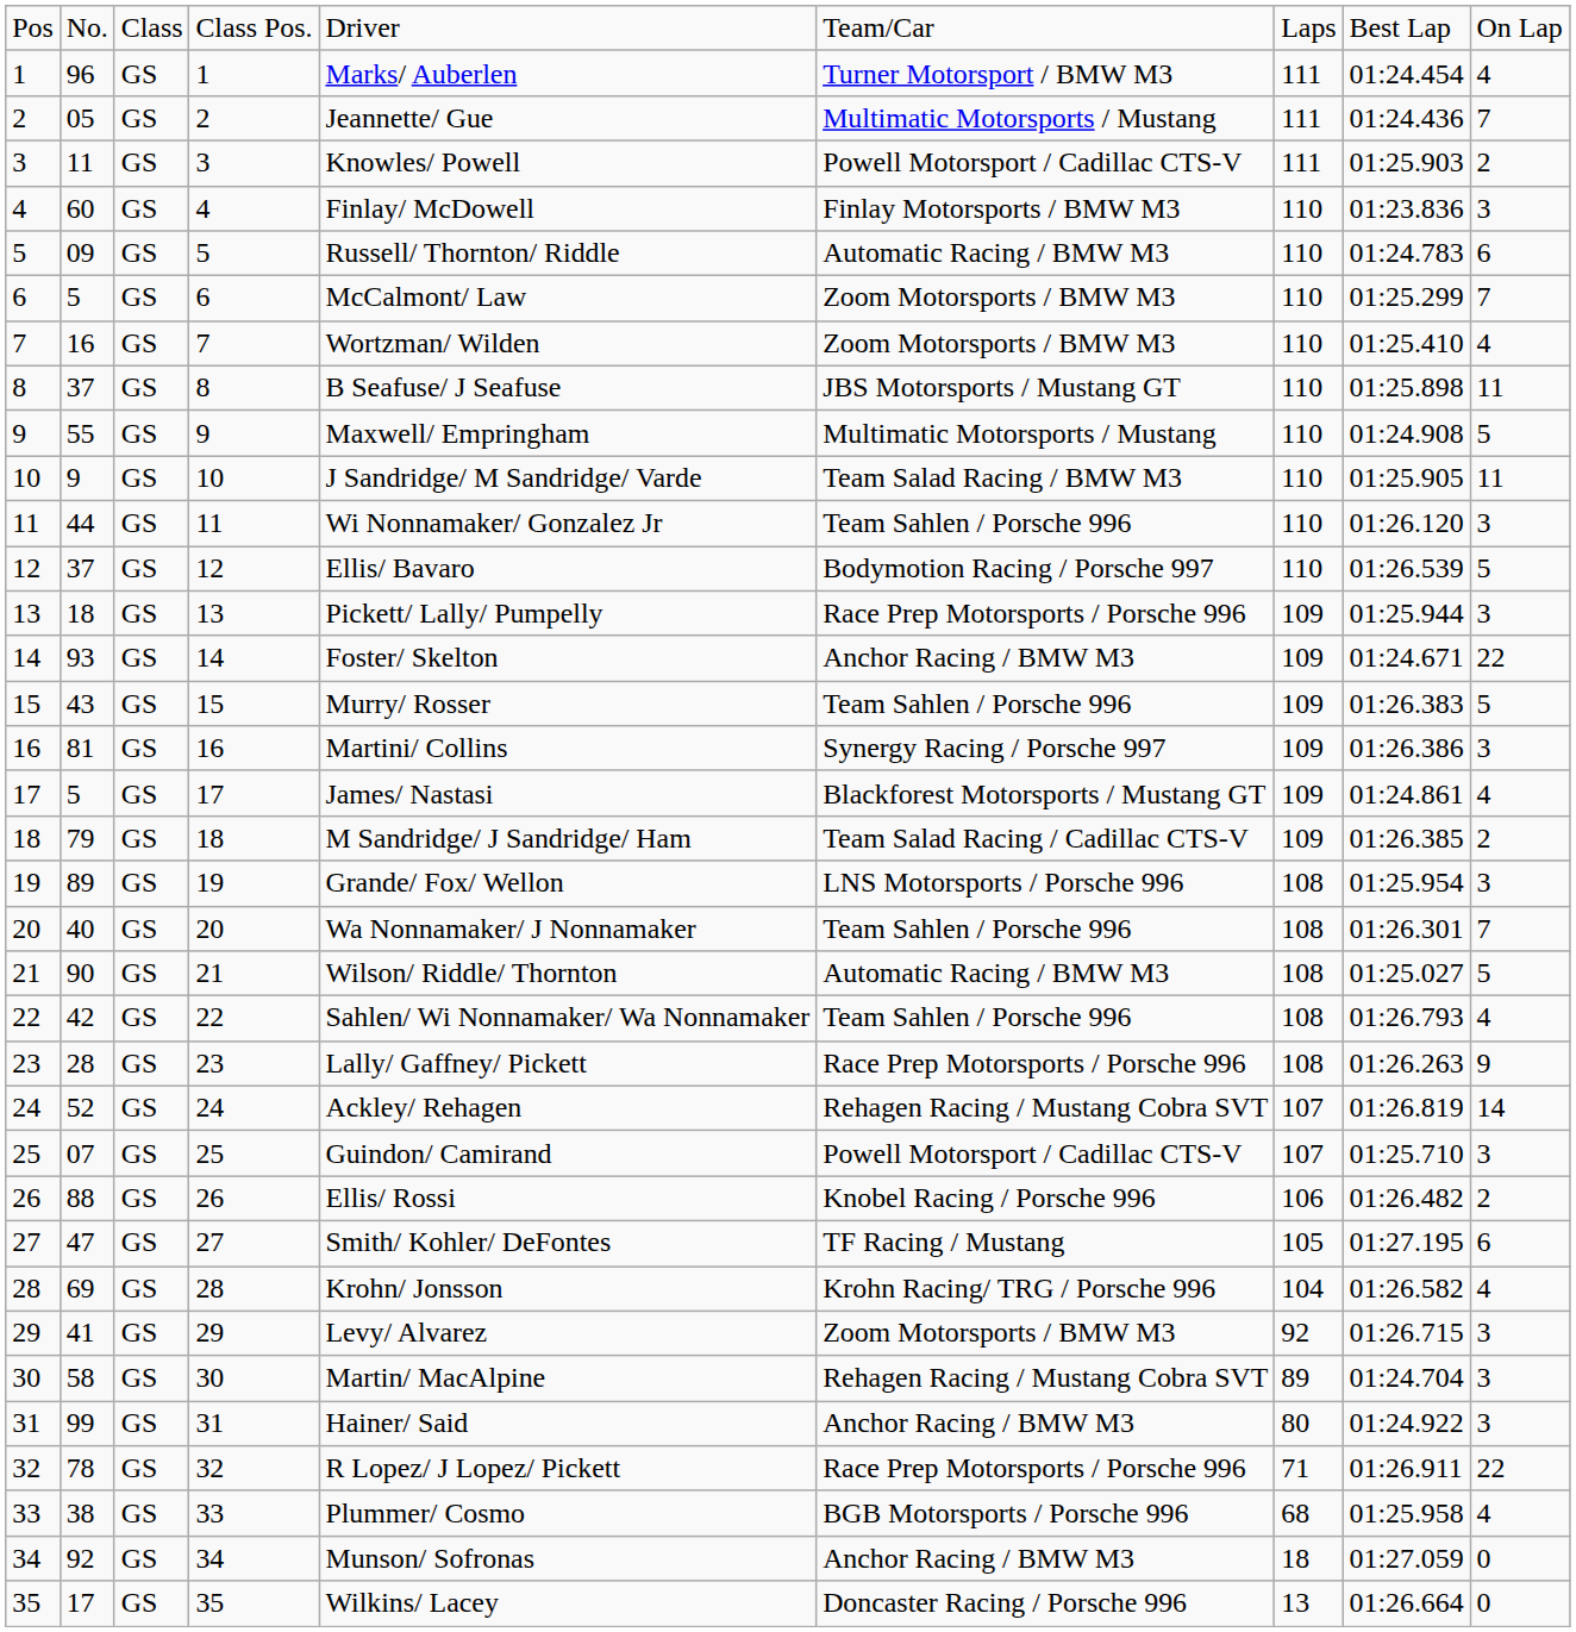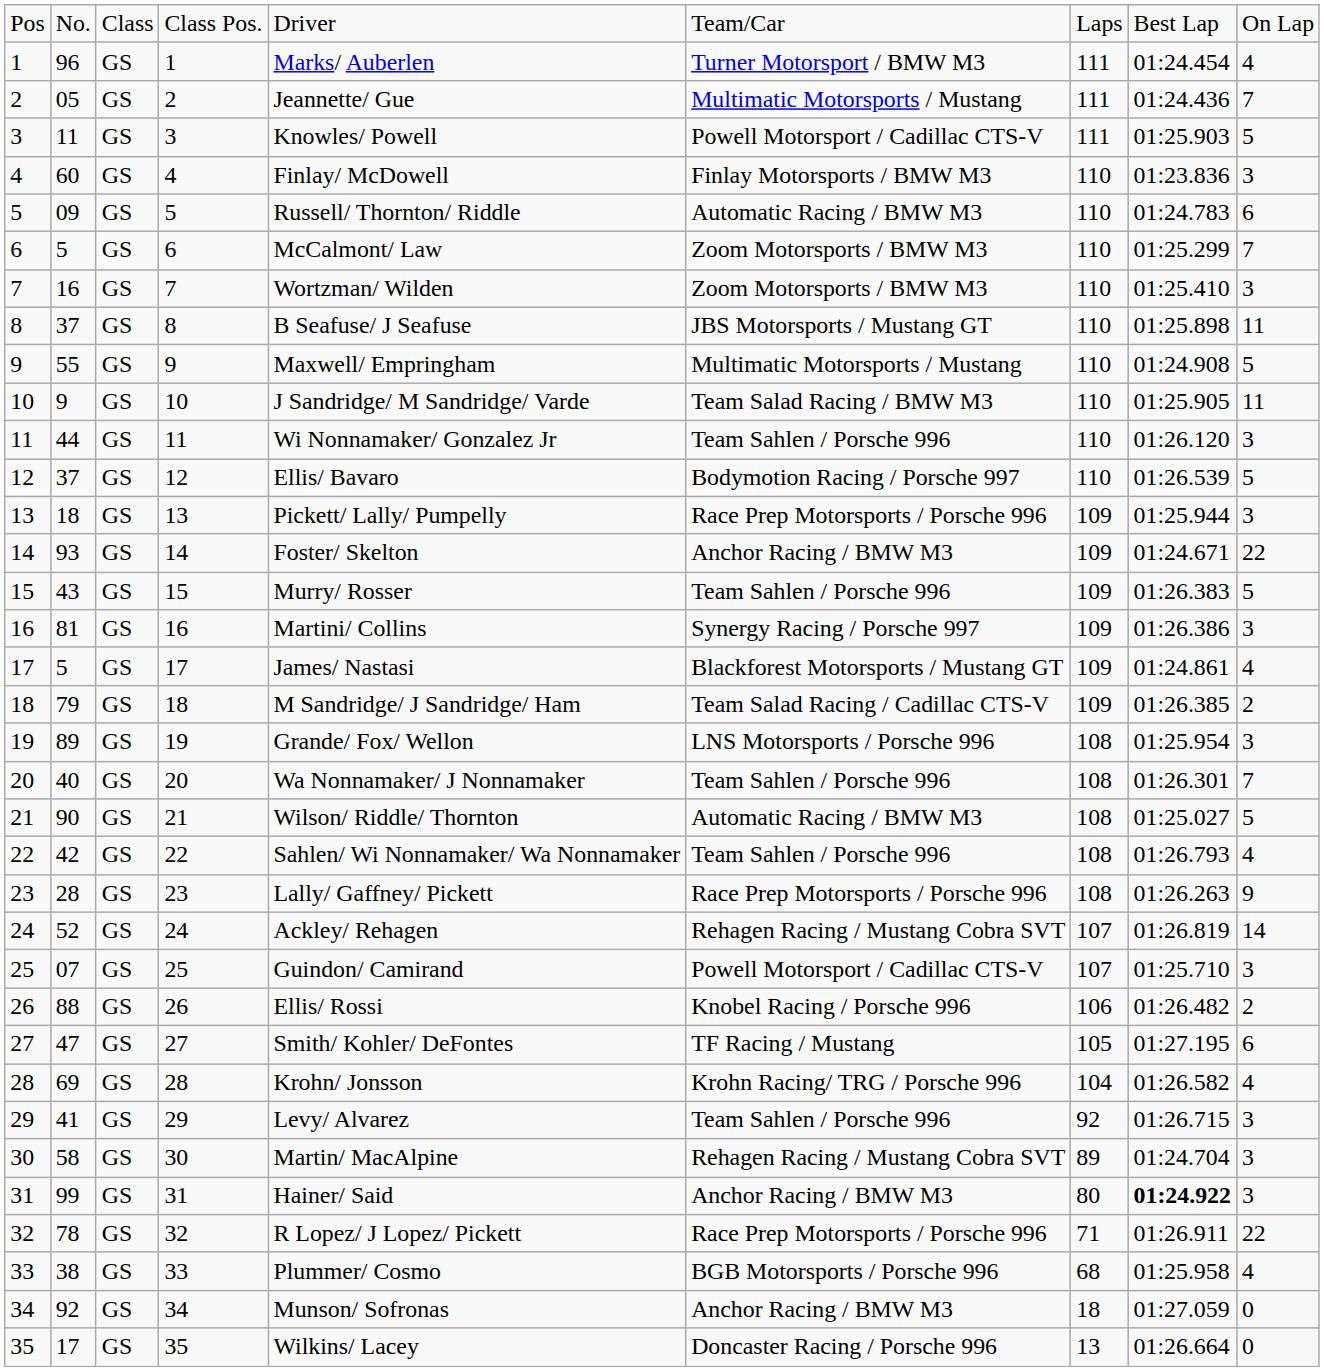row 4 | column 9: 2 -> 5
row 8 | column 9: 4 -> 3
row 30 | column 6: Zoom Motorsports / BMW M3 -> Team Sahlen / Porsche 996
row 32 | column 8: normal -> bold
